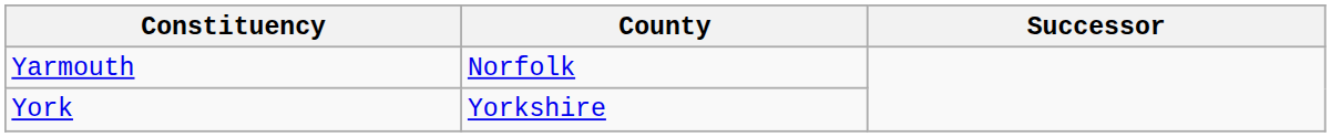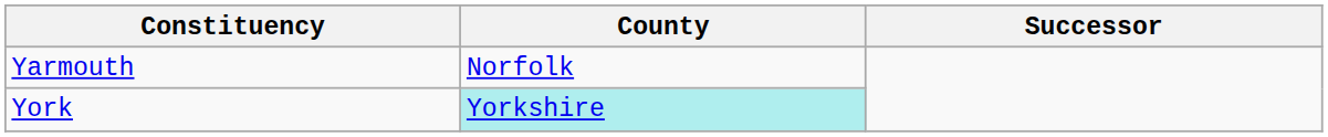York | County: no background -> paleturquoise background
